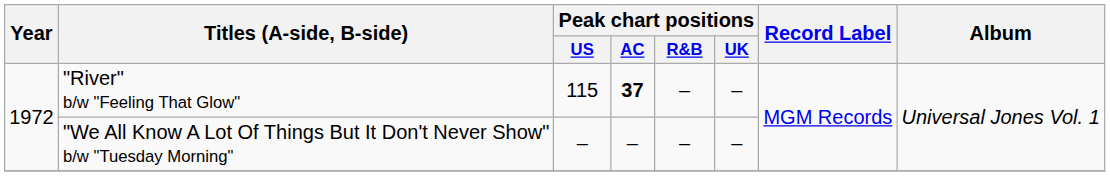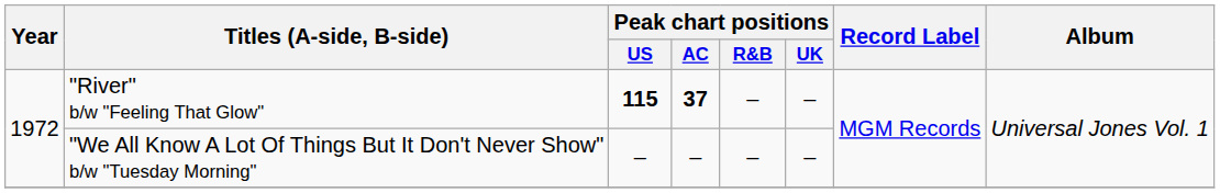"River" b/w "Feeling That Glow" | Peak chart positions / US: normal -> bold
